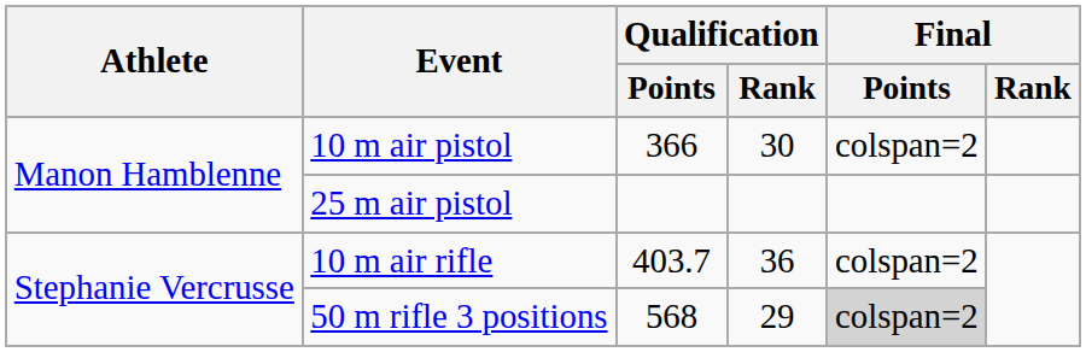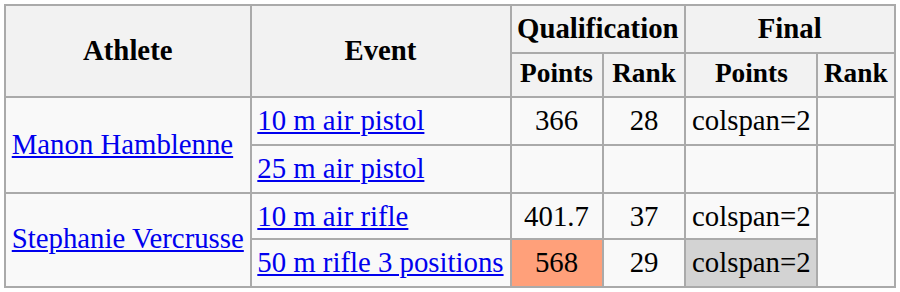10 m air pistol | Qualification / Rank: 30 -> 28
10 m air rifle | Qualification / Points: 403.7 -> 401.7
10 m air rifle | Qualification / Rank: 36 -> 37
50 m rifle 3 positions | Qualification / Points: no background -> lightsalmon background
